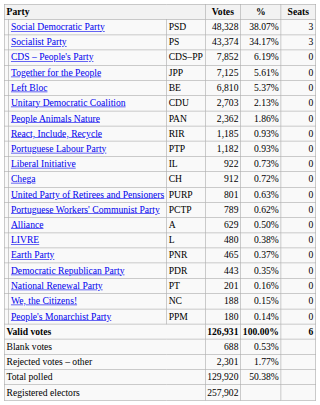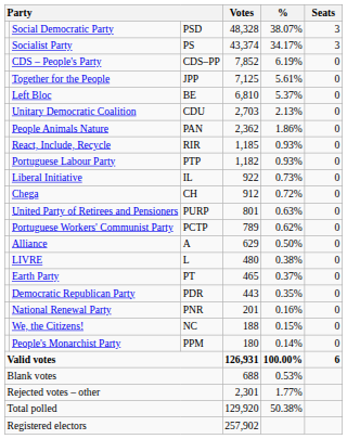Earth Party | column 3: PNR -> PT
National Renewal Party | column 3: PT -> PNR
